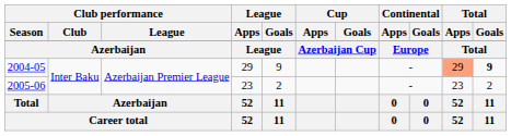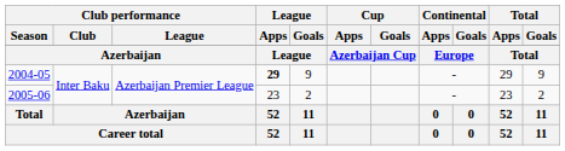2004-05 | League / Apps: normal -> bold
2004-05 | Total / Apps: lightsalmon background -> no background
2004-05 | Total / Goals: bold -> normal
